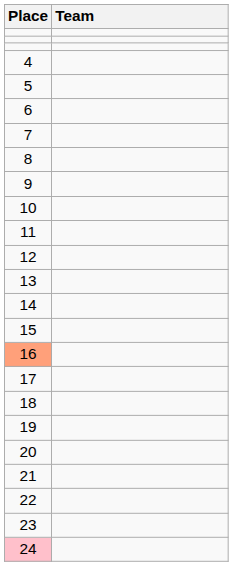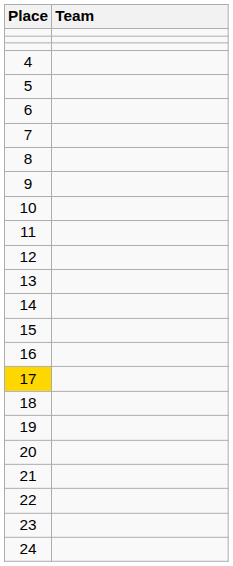row 17 | Place: lightsalmon background -> no background
row 18 | Place: no background -> gold background
row 25 | Place: pink background -> no background
